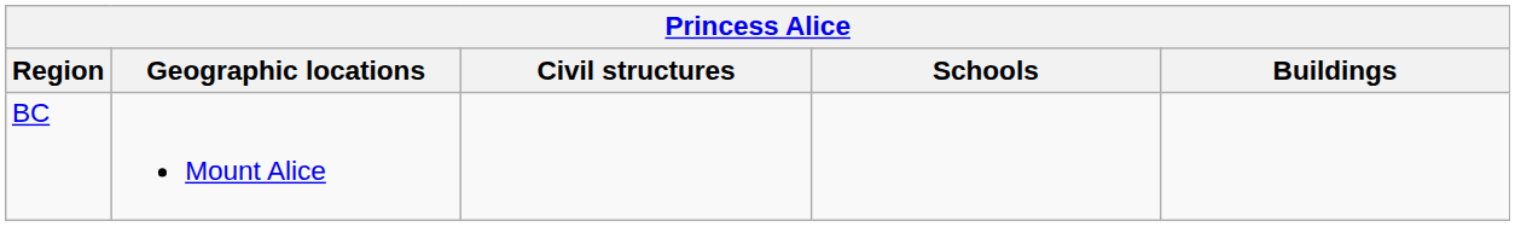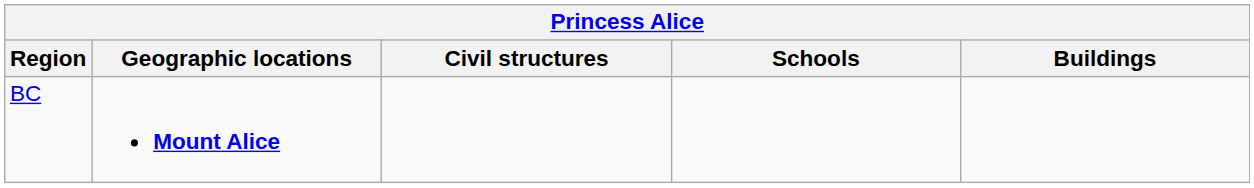BC | Geographic locations: normal -> bold
